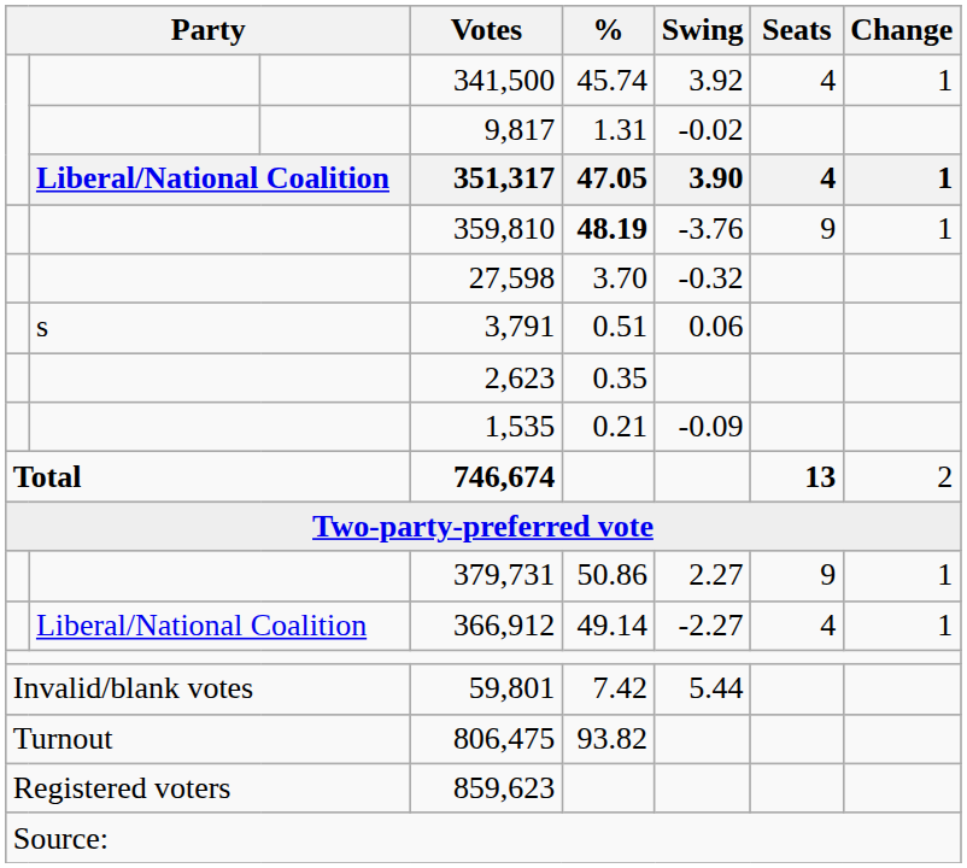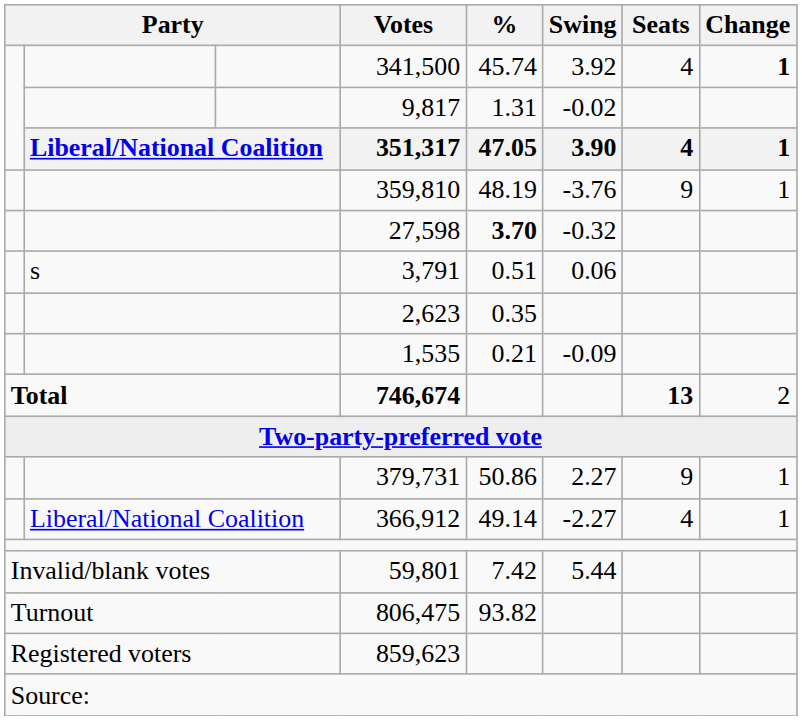341,500 | Change: normal -> bold
359,810 | %: bold -> normal
27,598 | %: normal -> bold
